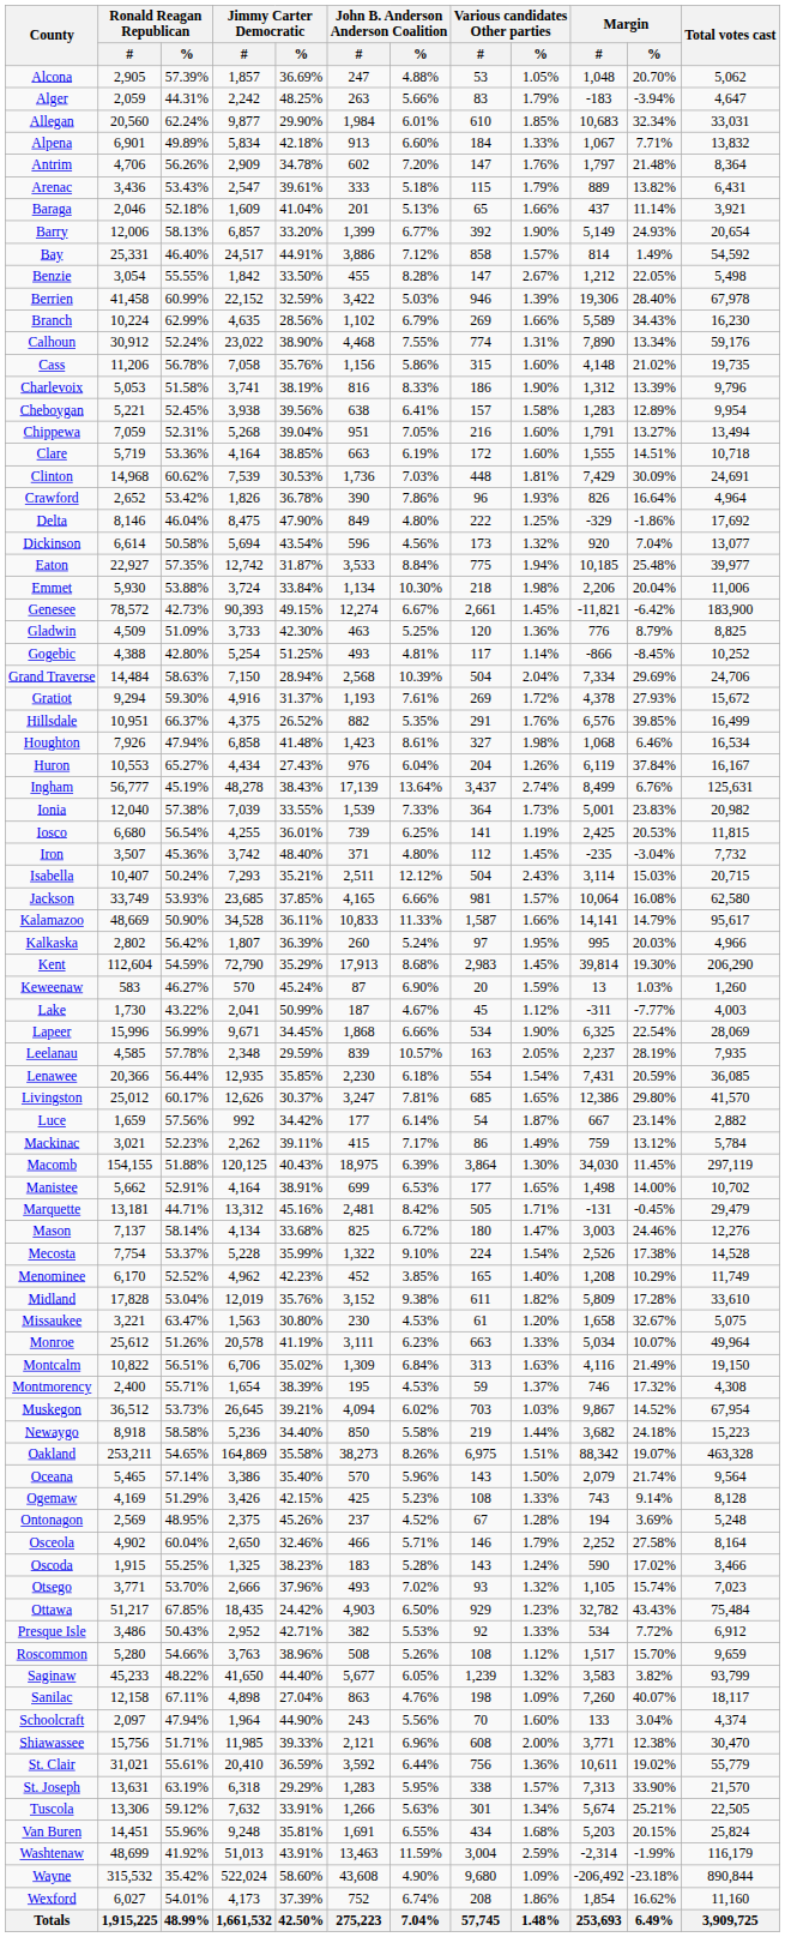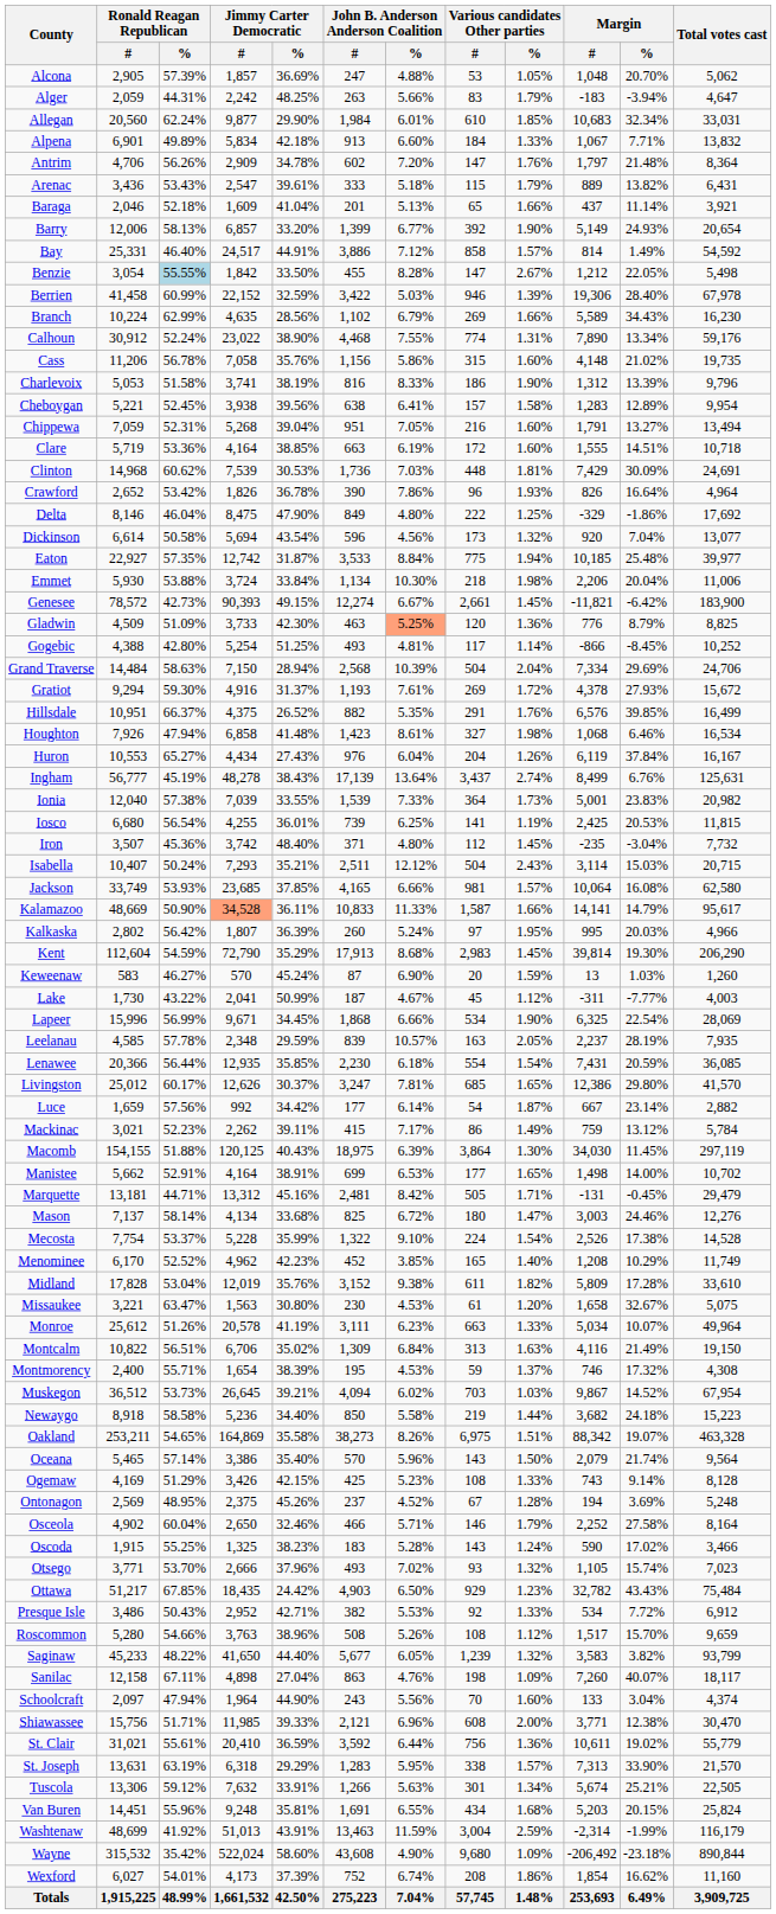Benzie | Ronald Reagan Republican / %: no background -> lightblue background
Gladwin | John B. Anderson Anderson Coalition / %: no background -> lightsalmon background
Kalamazoo | Jimmy Carter Democratic / #: no background -> lightsalmon background
